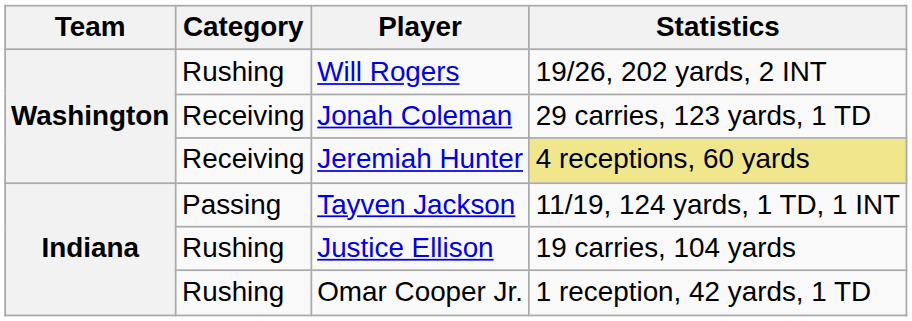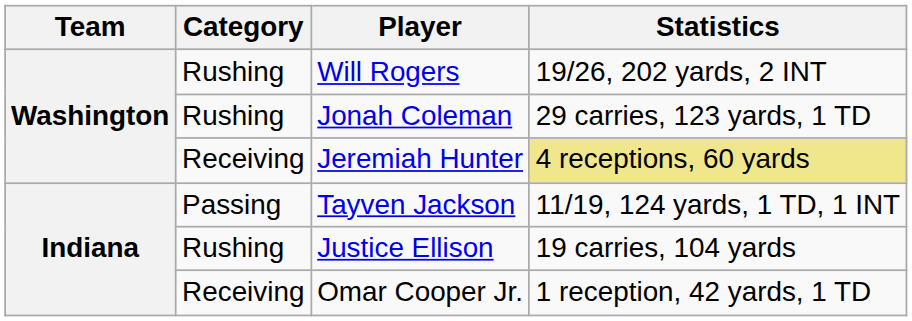Jonah Coleman | Category: Receiving -> Rushing
Omar Cooper Jr. | Category: Rushing -> Receiving
